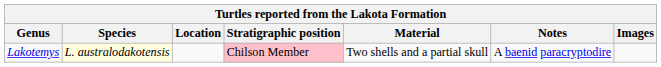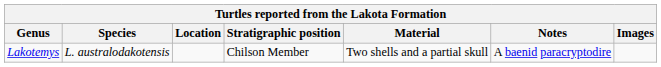Lakotemys | Species: lightyellow background -> no background
Lakotemys | Stratigraphic position: pink background -> no background
